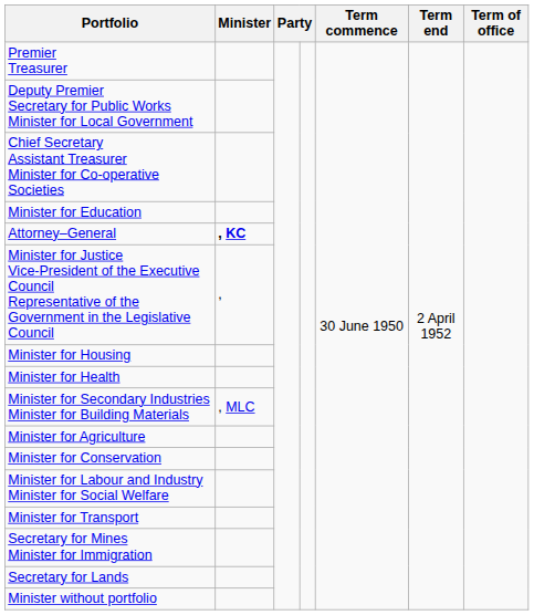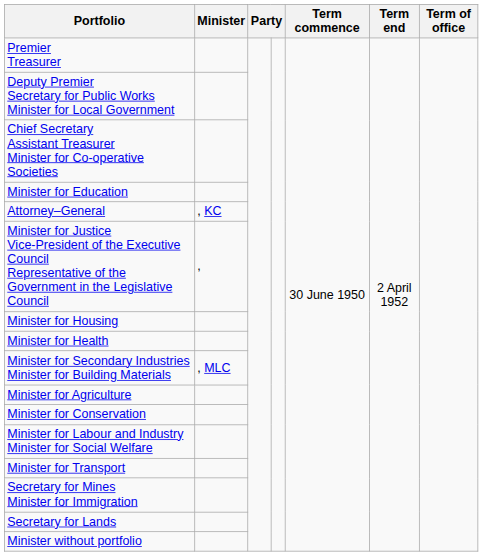Attorney–General | Minister: bold -> normal
